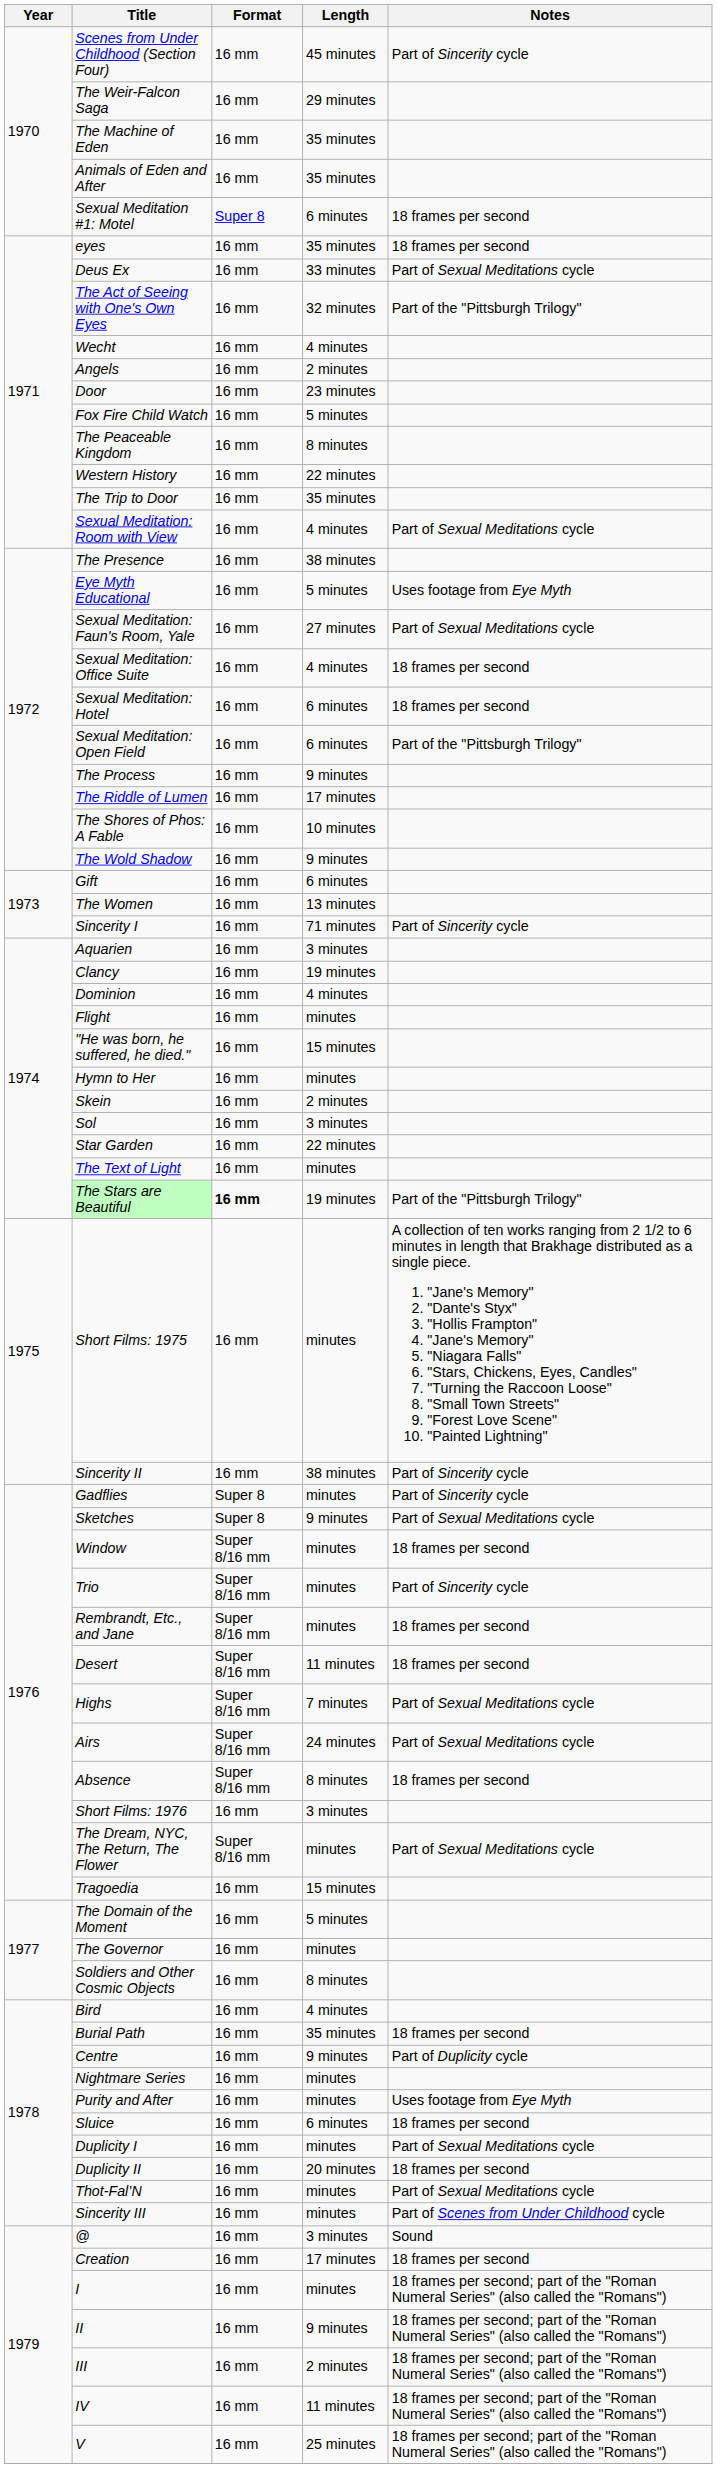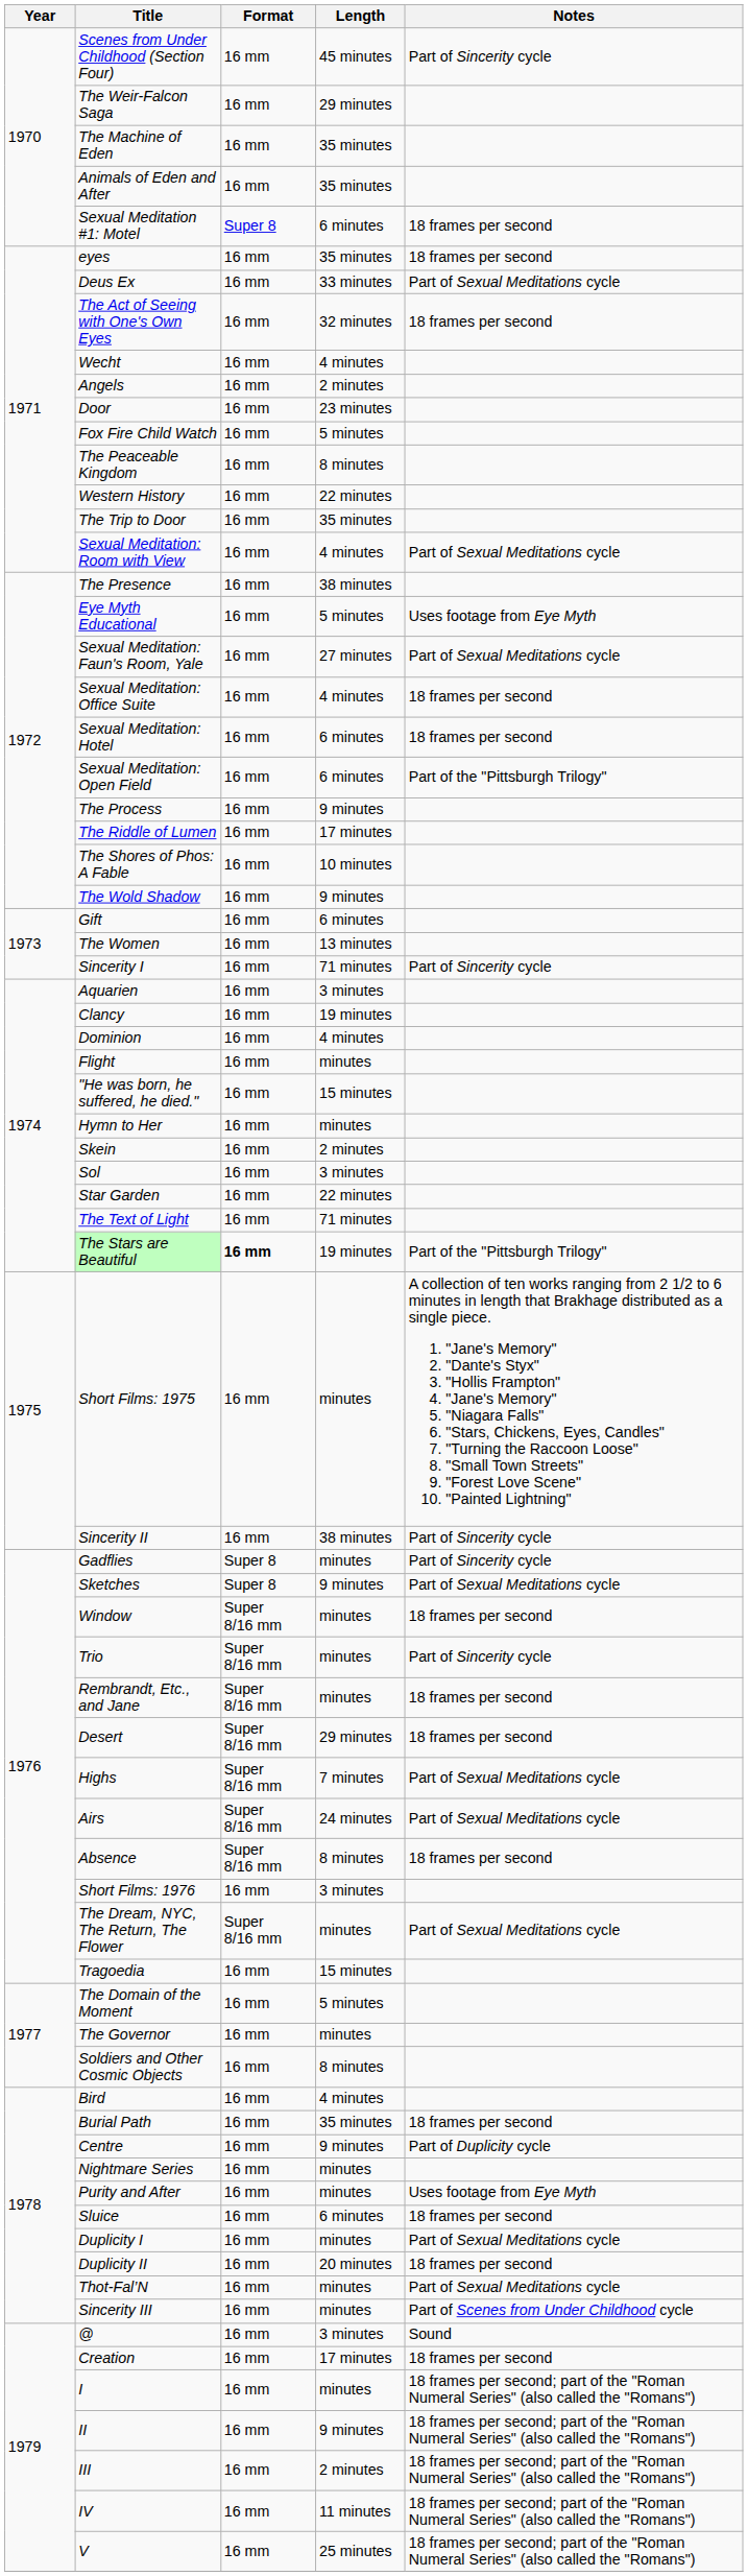The Act of Seeing with One's Own Eyes | Notes: Part of the "Pittsburgh Trilogy" -> 18 frames per second
The Text of Light | Length: minutes -> 71 minutes
Desert | Length: 11 minutes -> 29 minutes
